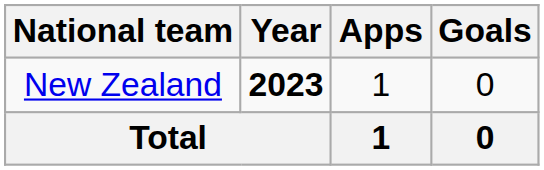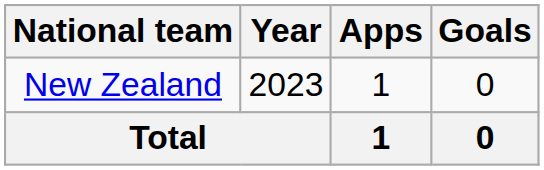New Zealand | Year: bold -> normal
